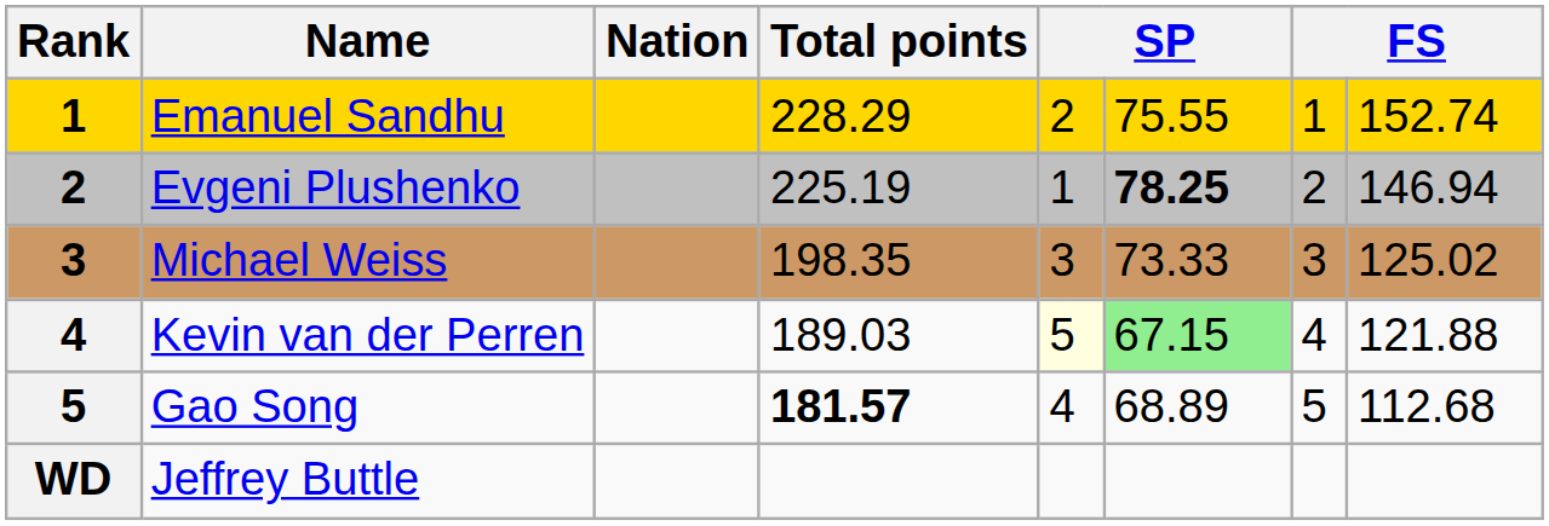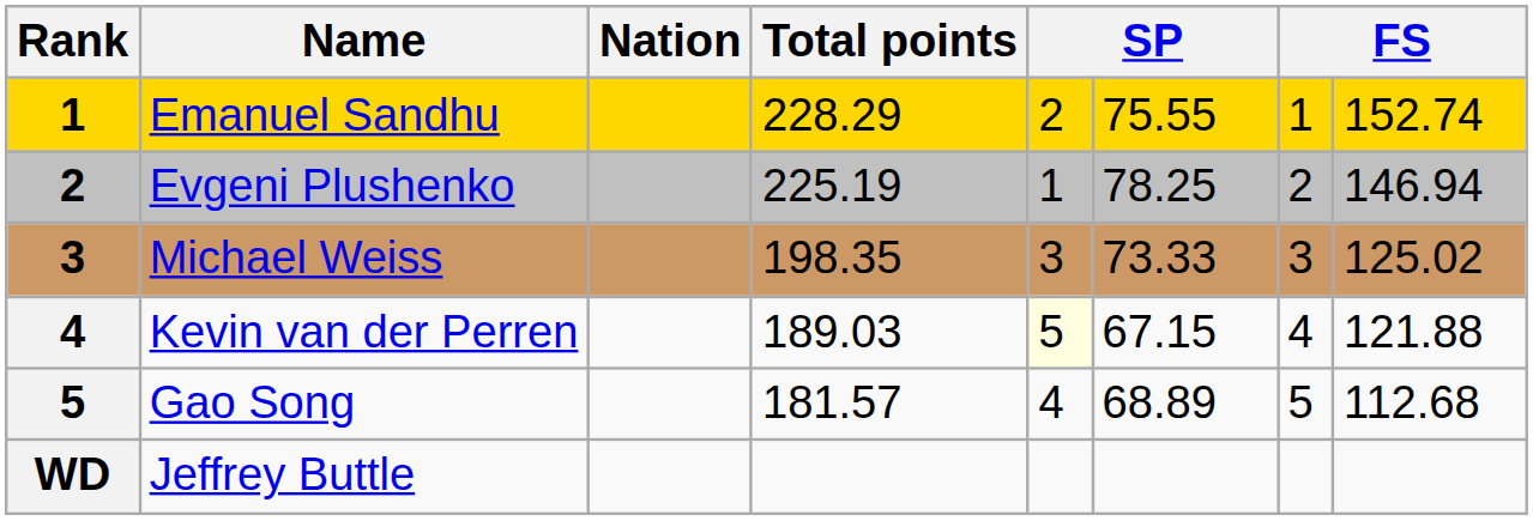Evgeni Plushenko | column 6: bold -> normal
Kevin van der Perren | column 6: lightgreen background -> no background
Gao Song | Total points: bold -> normal
